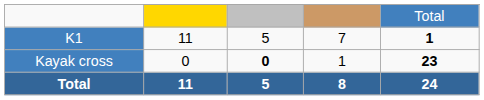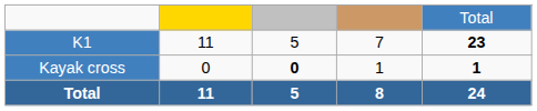K1 | column 5: 1 -> 23
Kayak cross | column 5: 23 -> 1
